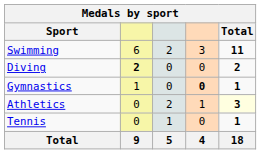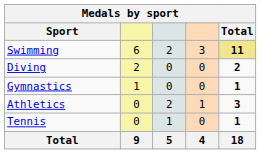Swimming | Total: no background -> khaki background
Diving | column 2: bold -> normal
Gymnastics | column 4: bold -> normal
Athletics | Total: lightyellow background -> no background
